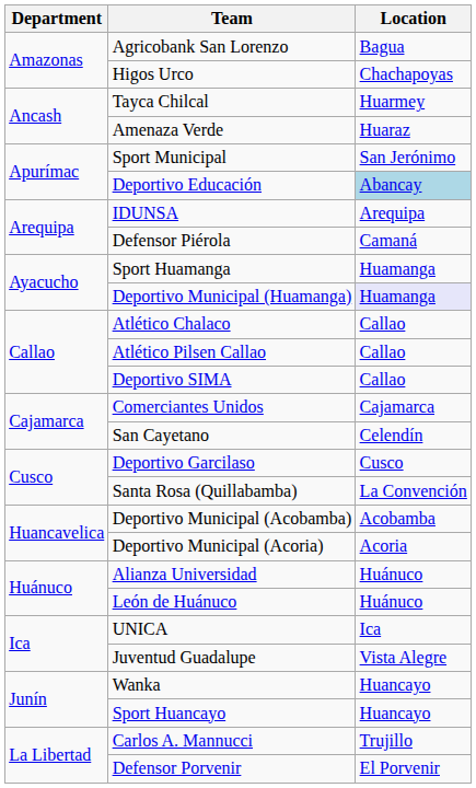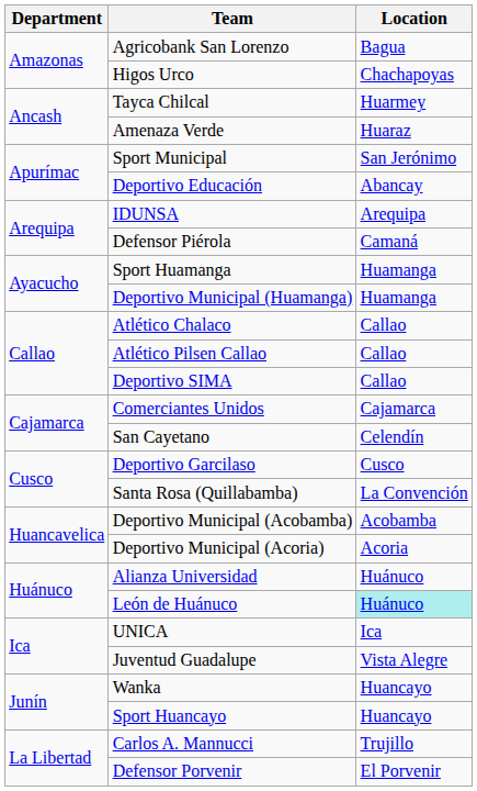Deportivo Educación | Location: lightblue background -> no background
Deportivo Municipal (Huamanga) | Location: lavender background -> no background
León de Huánuco | Location: no background -> paleturquoise background
